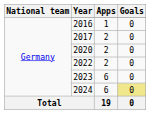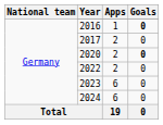2016 | Goals: normal -> bold
2020 | Goals: normal -> bold
2024 | Goals: khaki background -> no background
